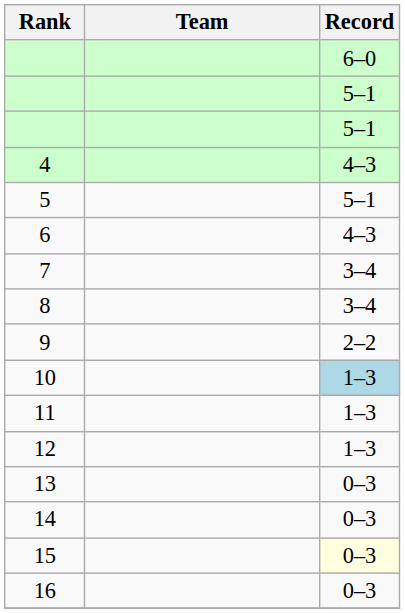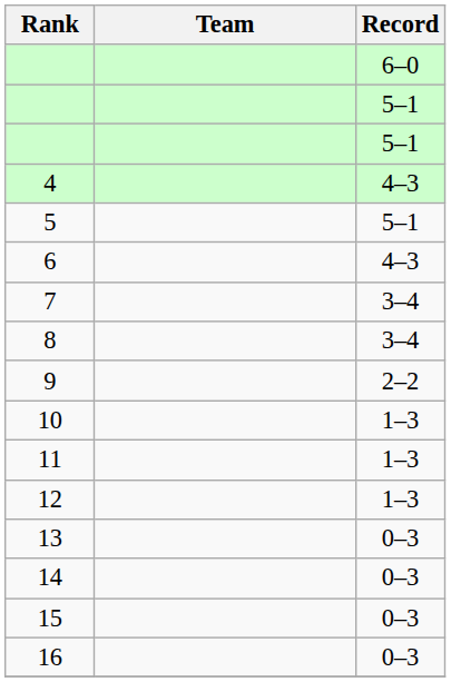10 | Record: lightblue background -> no background
15 | Record: lightyellow background -> no background
